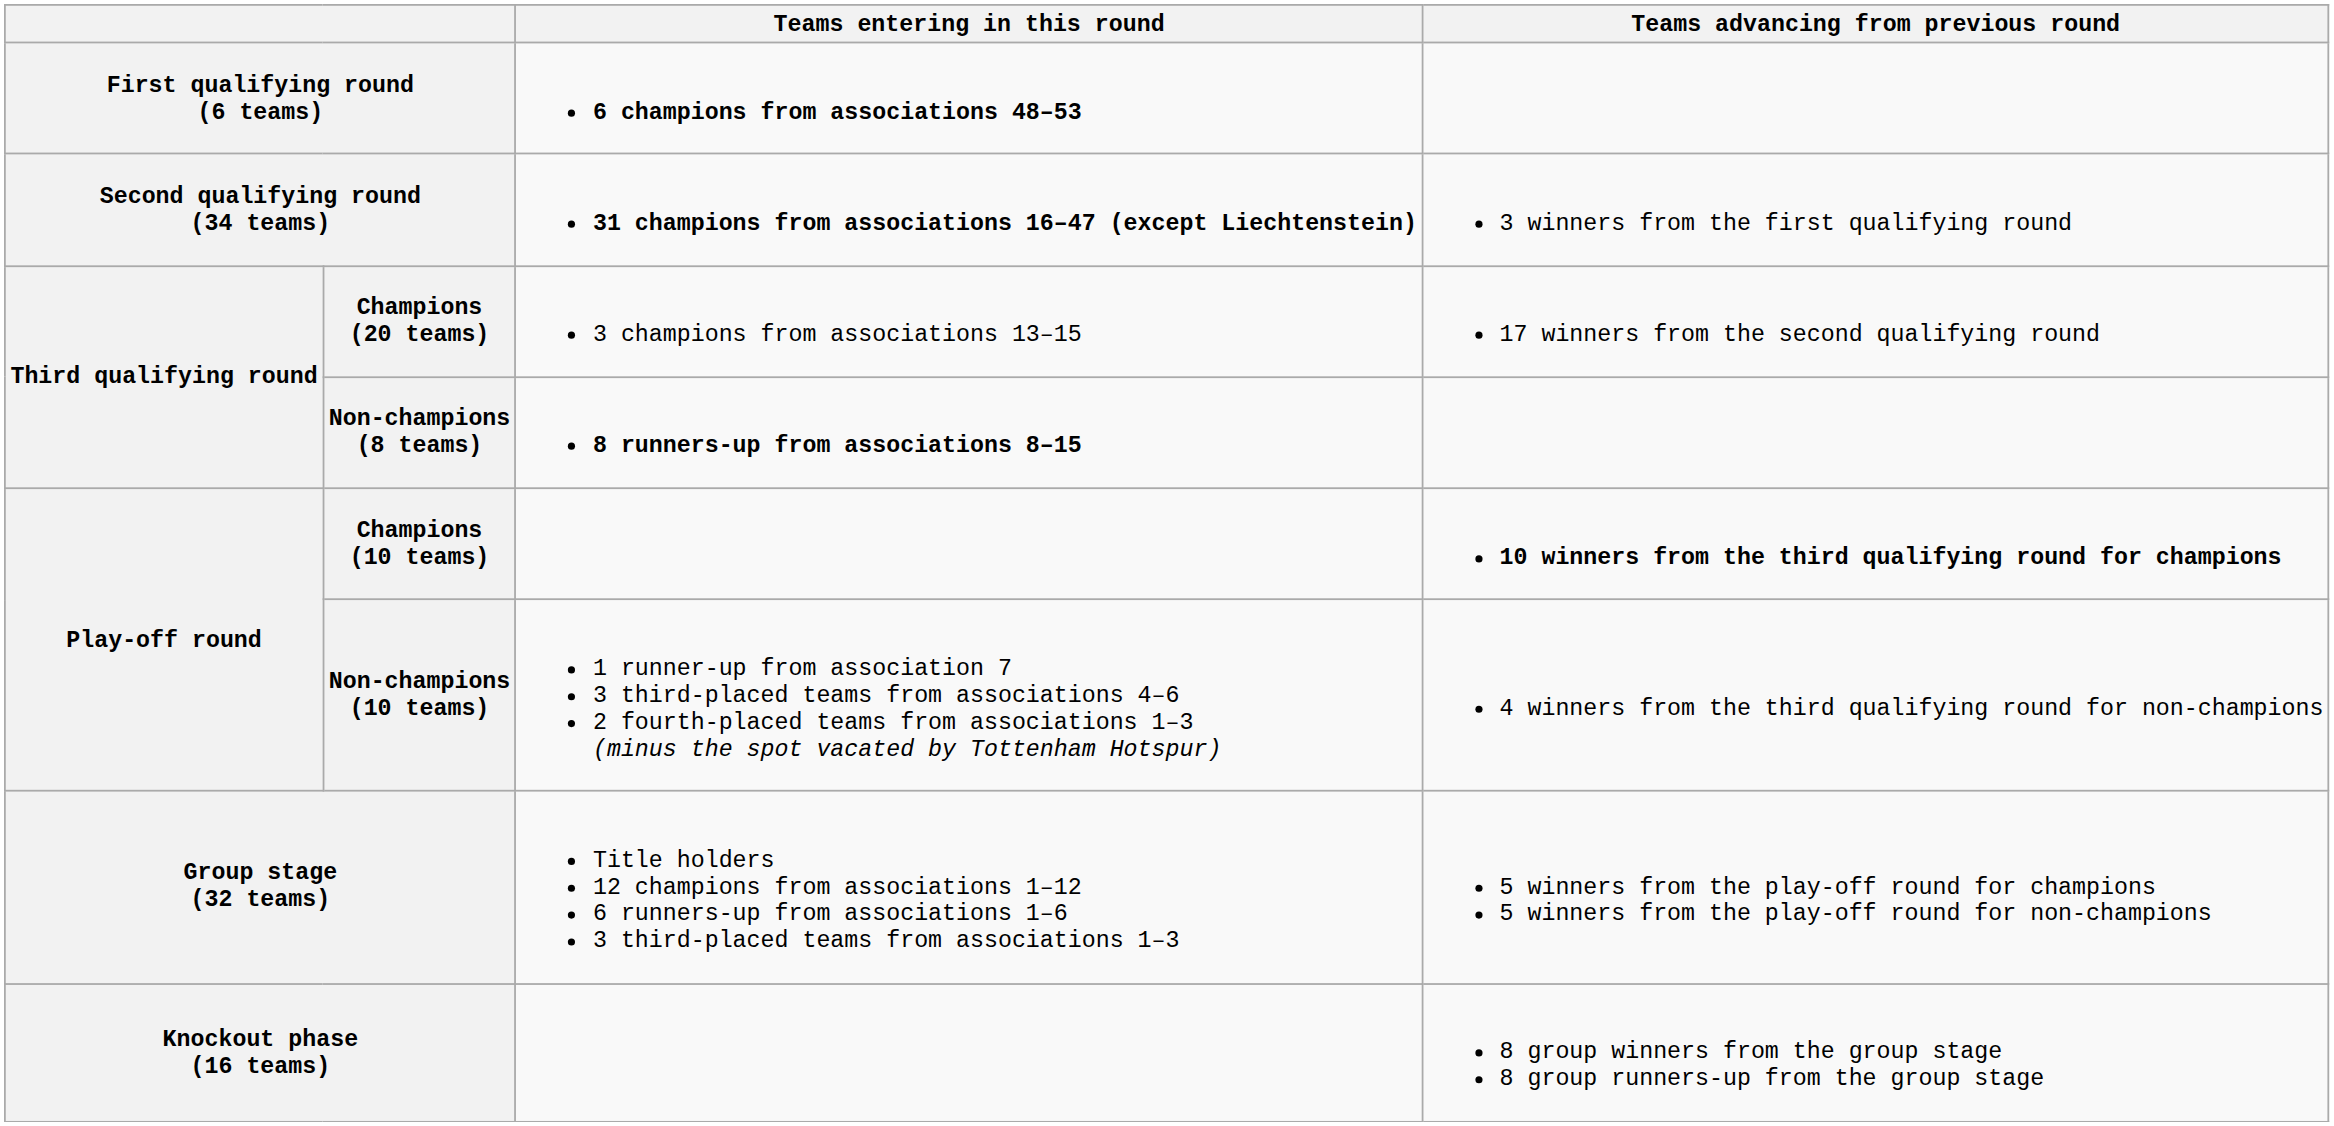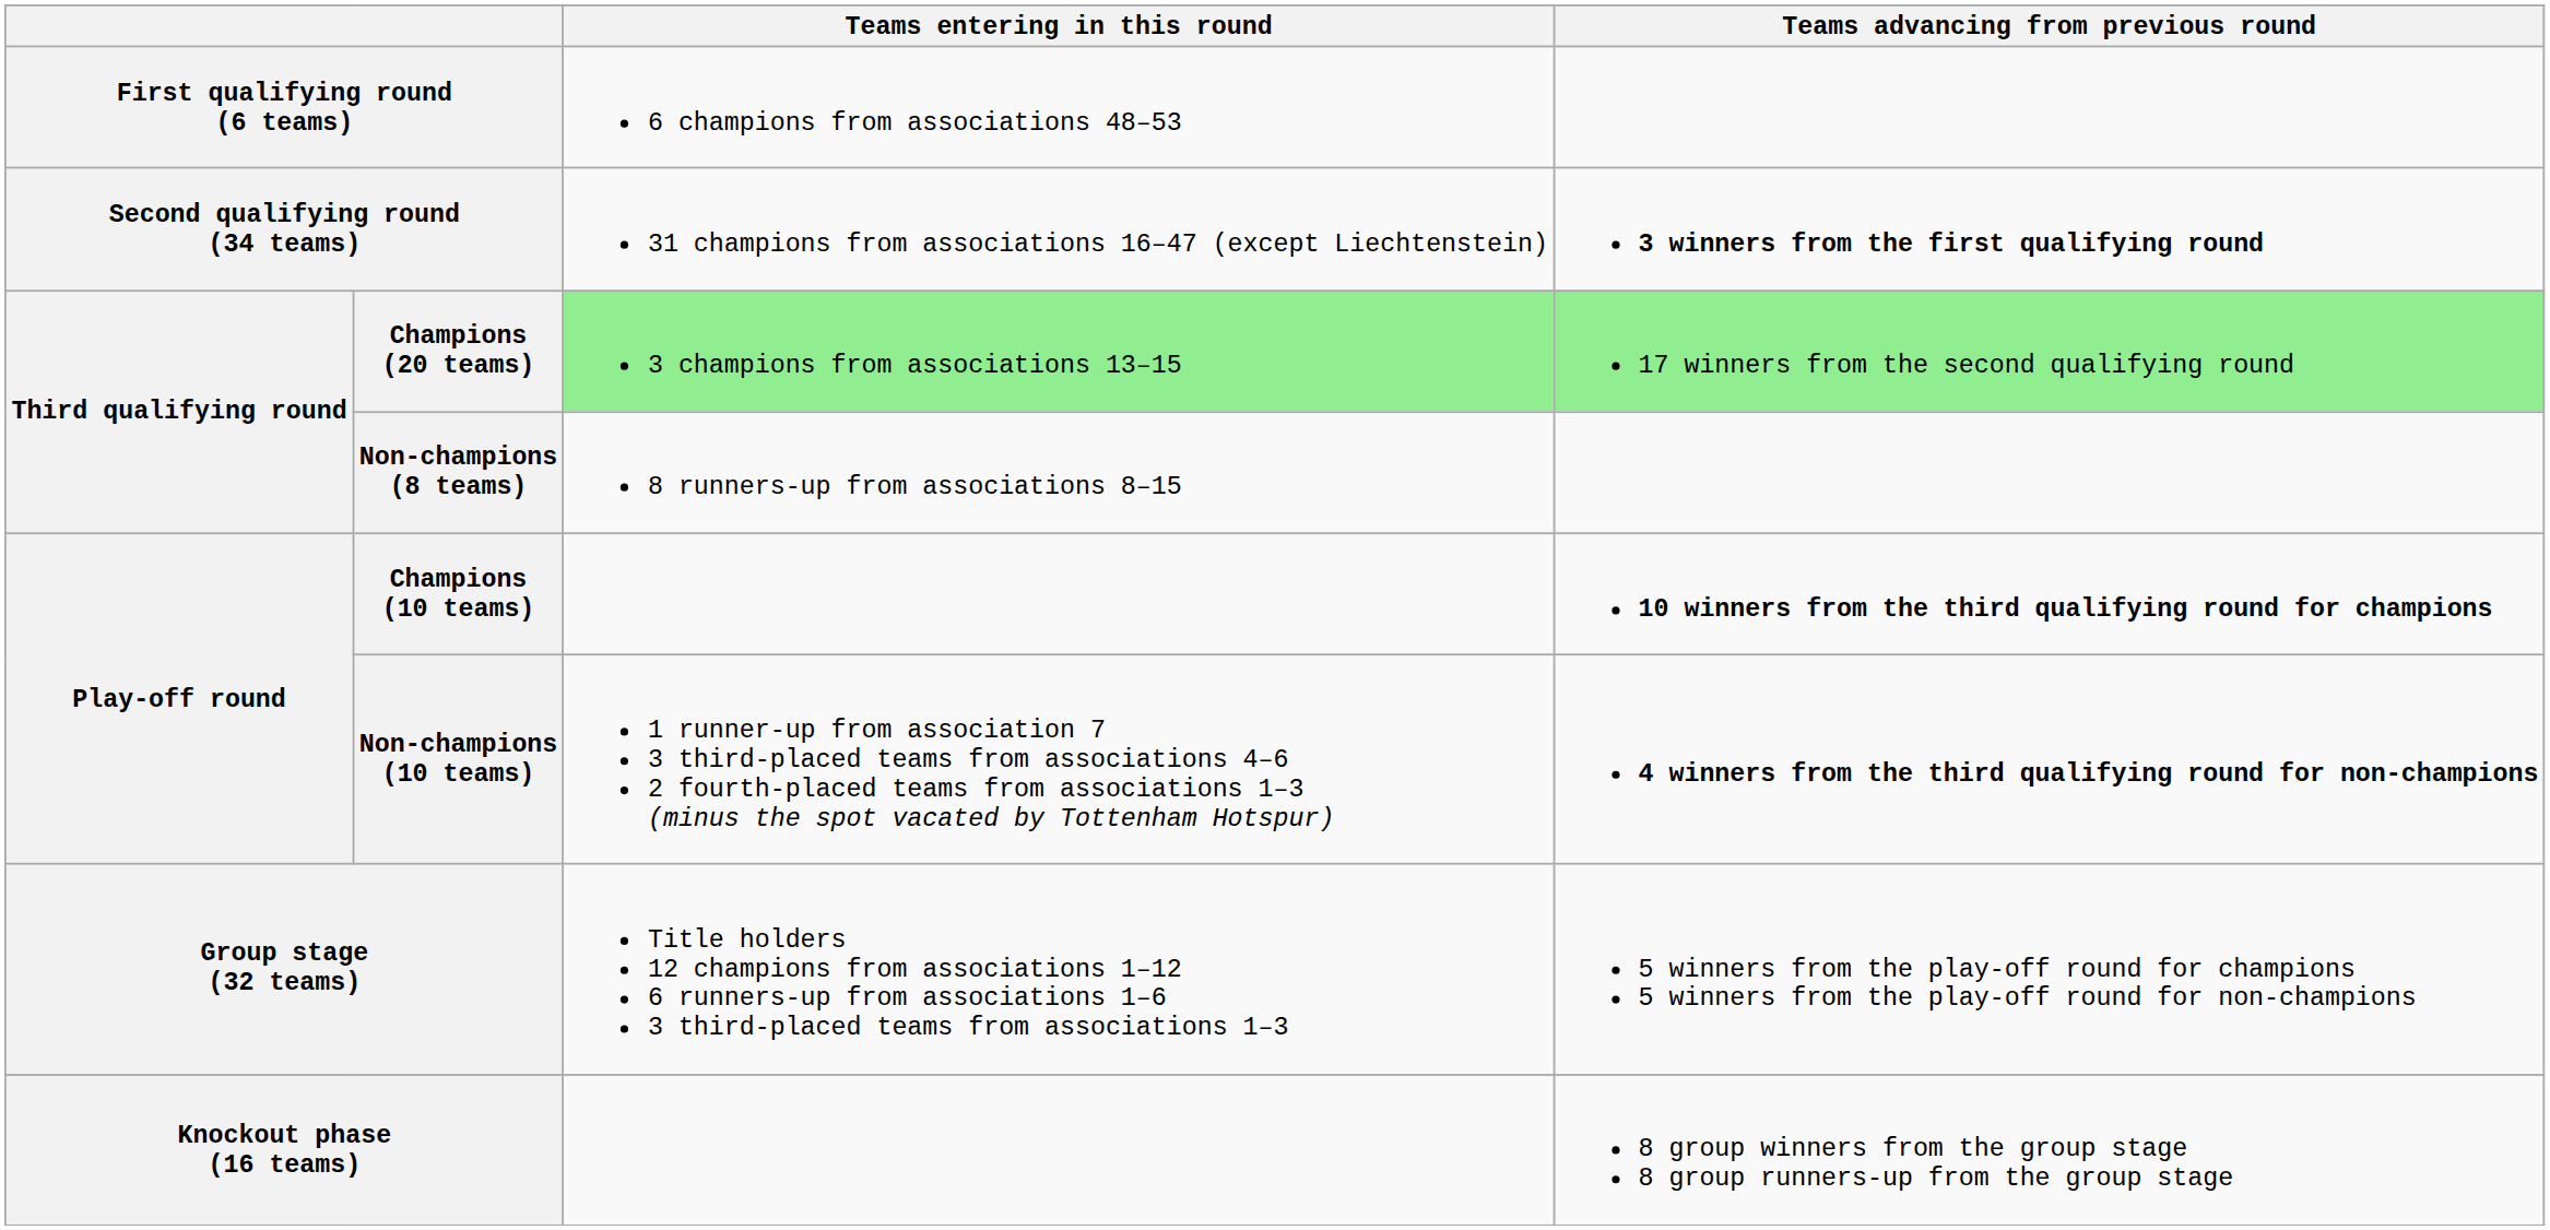First qualifying round (6 teams) | Teams entering in this round: bold -> normal
Second qualifying round (34 teams) | Teams entering in this round: bold -> normal
Second qualifying round (34 teams) | Teams advancing from previous round: normal -> bold
Champions (20 teams) | Teams entering in this round: no background -> lightgreen background
Champions (20 teams) | Teams advancing from previous round: no background -> lightgreen background
Non-champions (8 teams) | Teams entering in this round: bold -> normal
Non-champions (10 teams) | Teams advancing from previous round: normal -> bold
